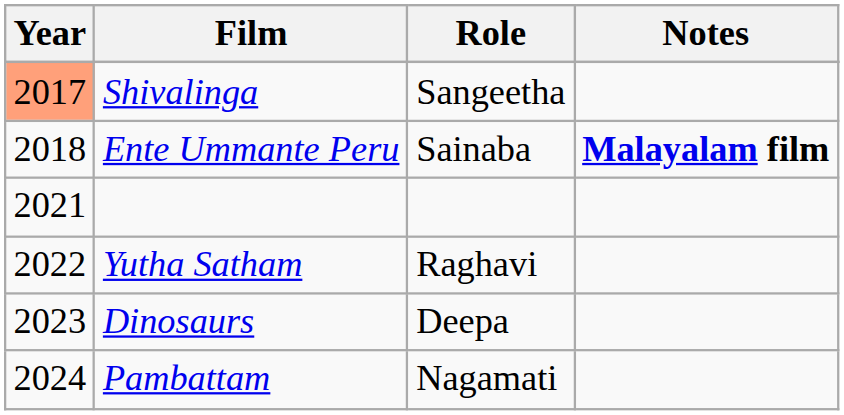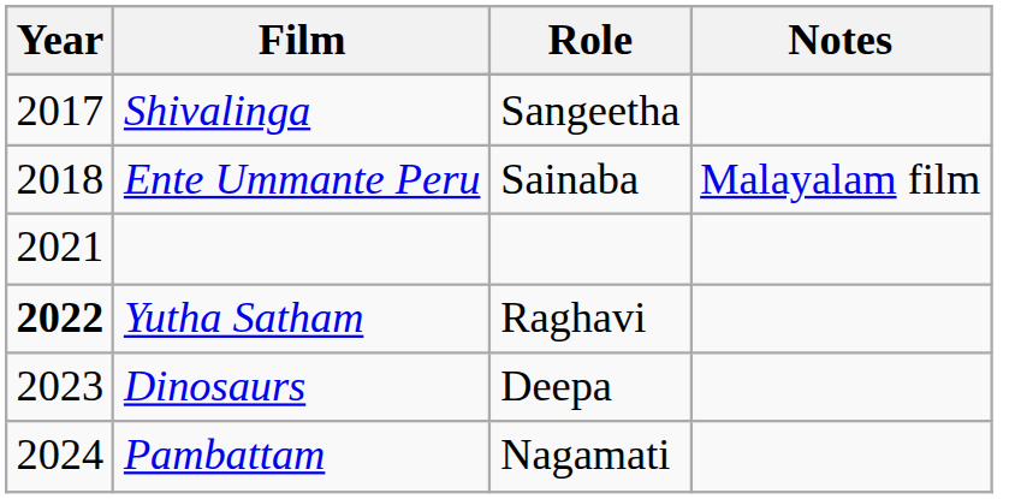Shivalinga | Year: lightsalmon background -> no background
Ente Ummante Peru | Notes: bold -> normal
Yutha Satham | Year: normal -> bold
